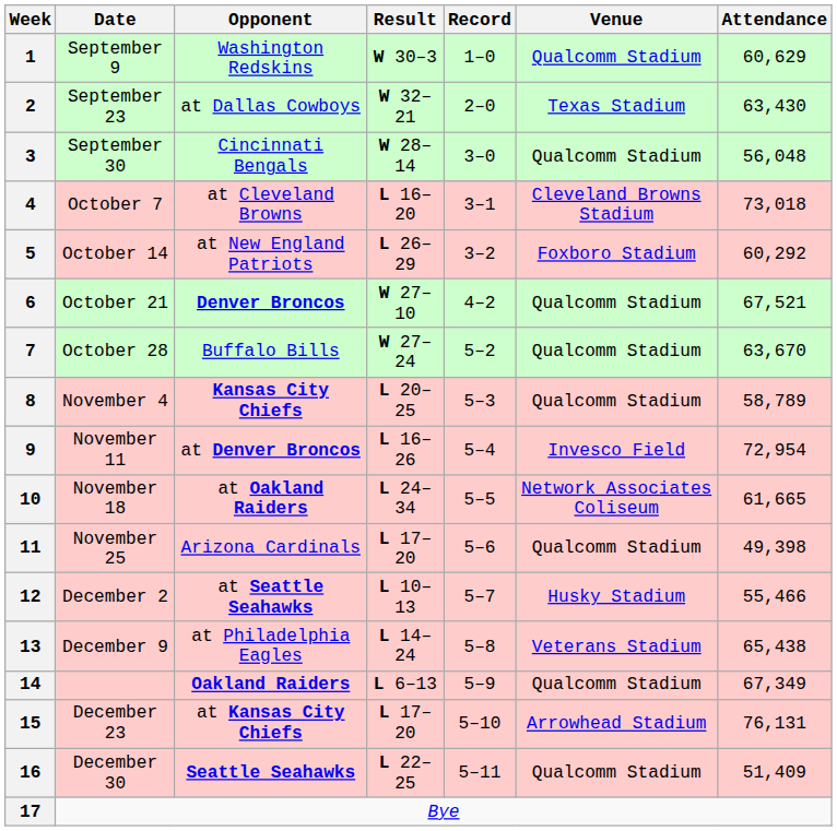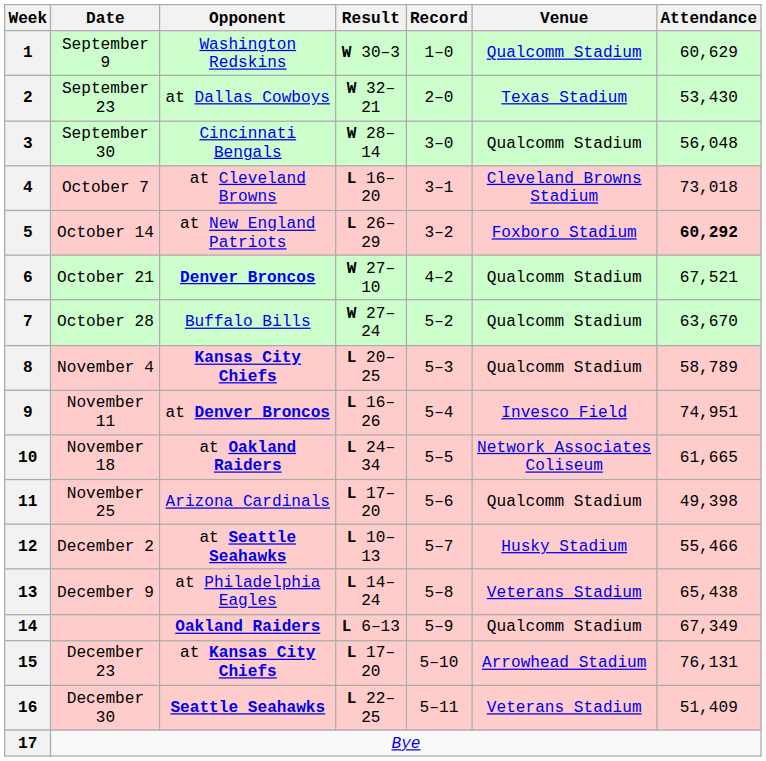2 | Attendance: 63,430 -> 53,430
5 | Attendance: normal -> bold
9 | Attendance: 72,954 -> 74,951
16 | Venue: Qualcomm Stadium -> Veterans Stadium
